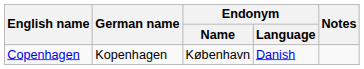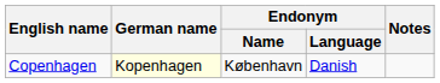Copenhagen | German name: no background -> lightyellow background
